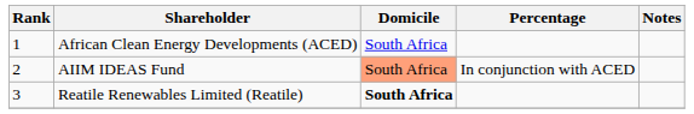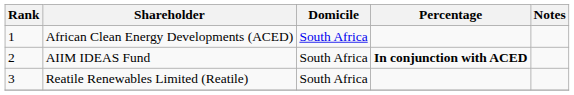AIIM IDEAS Fund | Domicile: lightsalmon background -> no background
AIIM IDEAS Fund | Percentage: normal -> bold
Reatile Renewables Limited (Reatile) | Domicile: bold -> normal
